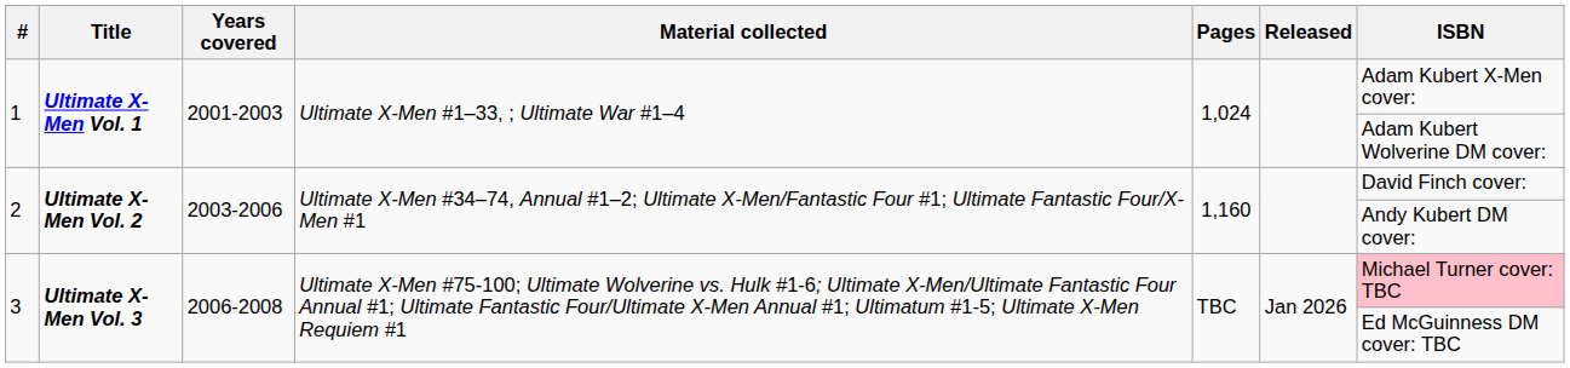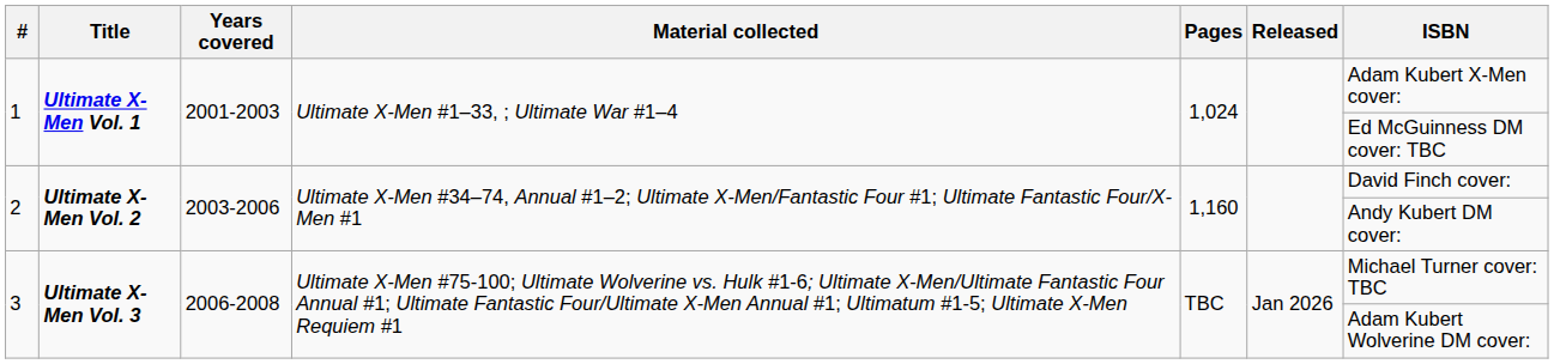row 3 | ISBN: Adam Kubert Wolverine DM cover: -> Ed McGuinness DM cover: TBC
row 6 | ISBN: pink background -> no background
row 7 | ISBN: Ed McGuinness DM cover: TBC -> Adam Kubert Wolverine DM cover:
